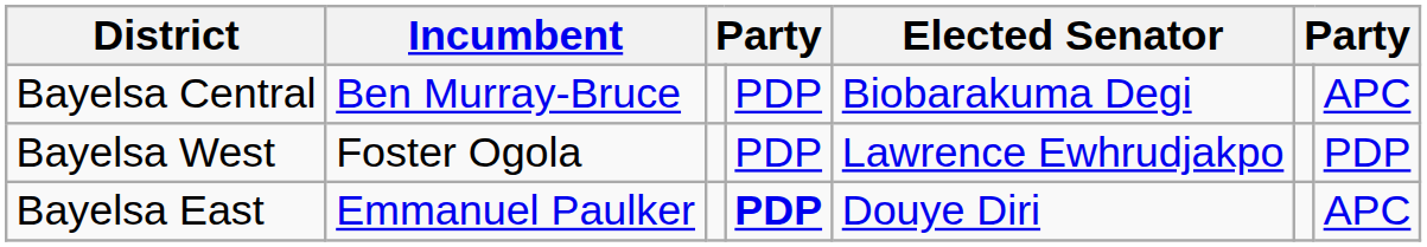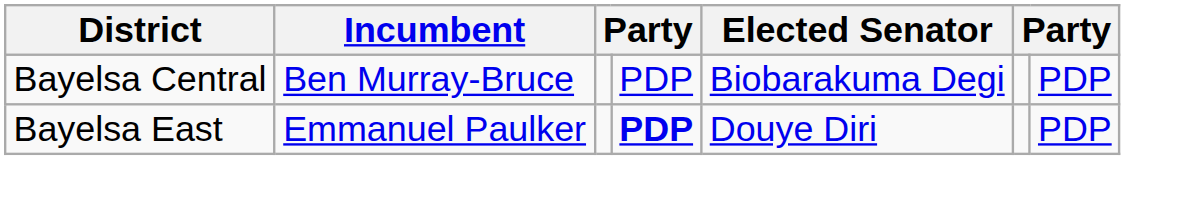Bayelsa Central | column 7: APC -> PDP
- row: Bayelsa West | Foster Ogola | PDP | Lawrence Ewhrudjakpo | PDP
Bayelsa East | column 7: APC -> PDP
